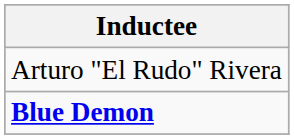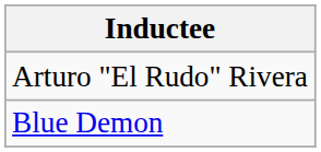row 3 | column 1: bold -> normal
